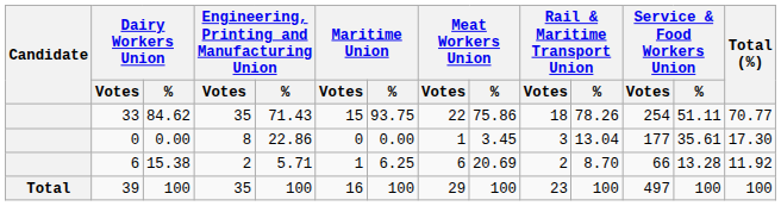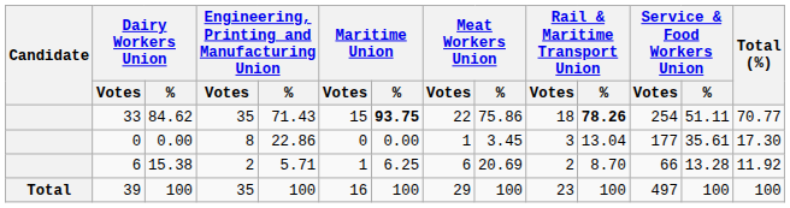33 | Maritime Union / %: normal -> bold
33 | Rail & Maritime Transport Union / %: normal -> bold
